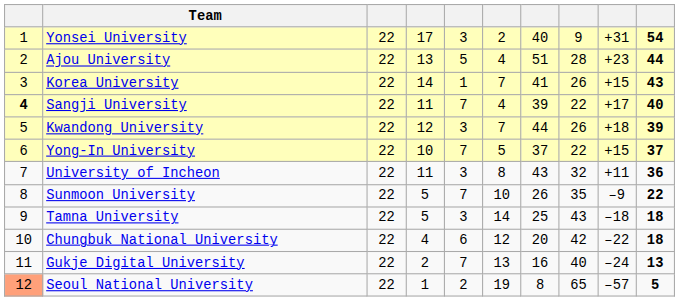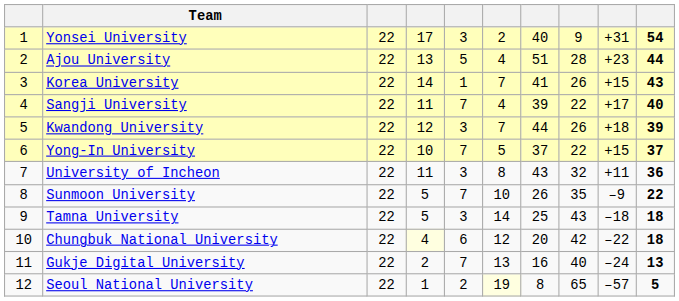Sangji University | column 1: bold -> normal
Chungbuk National University | column 4: no background -> lightyellow background
Seoul National University | column 1: lightsalmon background -> no background
Seoul National University | column 6: no background -> lightyellow background
